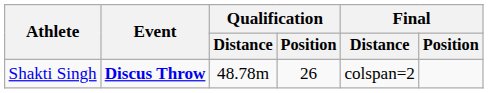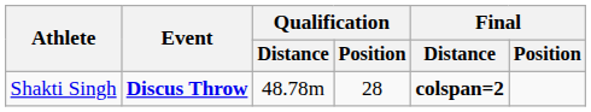Shakti Singh | Qualification / Position: 26 -> 28
Shakti Singh | Final / Distance: normal -> bold
